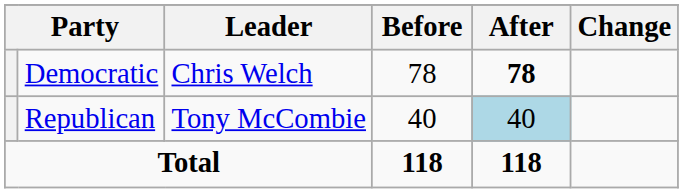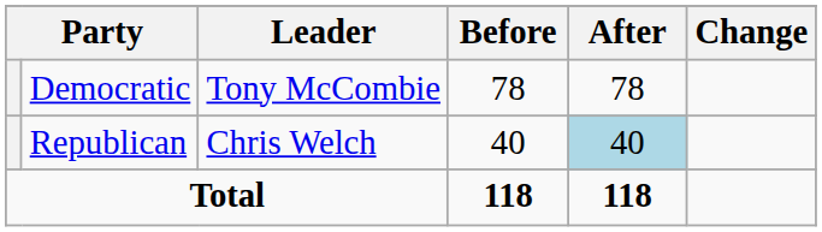Democratic | Leader: Chris Welch -> Tony McCombie
Democratic | After: bold -> normal
Republican | Leader: Tony McCombie -> Chris Welch
